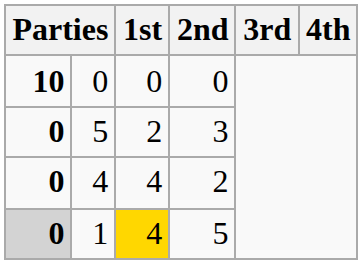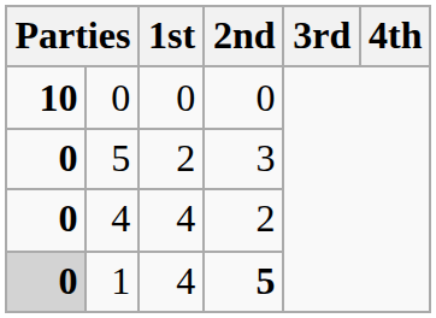1 | 1st: gold background -> no background
1 | 2nd: normal -> bold
